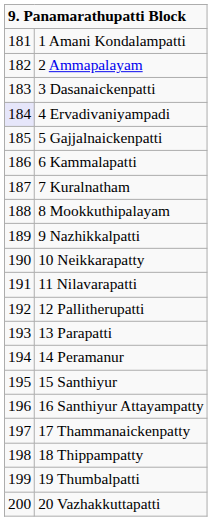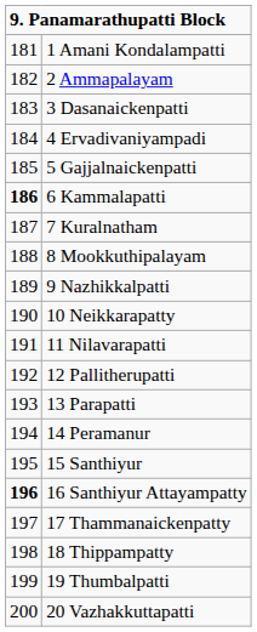4 Ervadivaniyampadi | column 1: lavender background -> no background
6 Kammalapatti | column 1: normal -> bold
16 Santhiyur Attayampatty | column 1: normal -> bold
